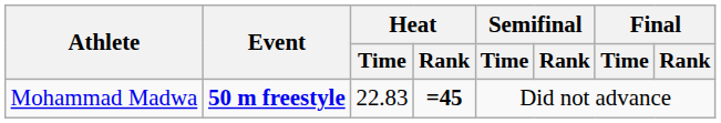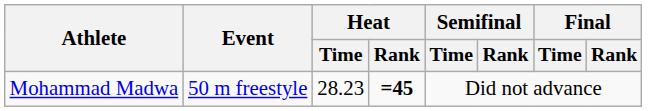Mohammad Madwa | Event: bold -> normal
Mohammad Madwa | Heat / Time: 22.83 -> 28.23
